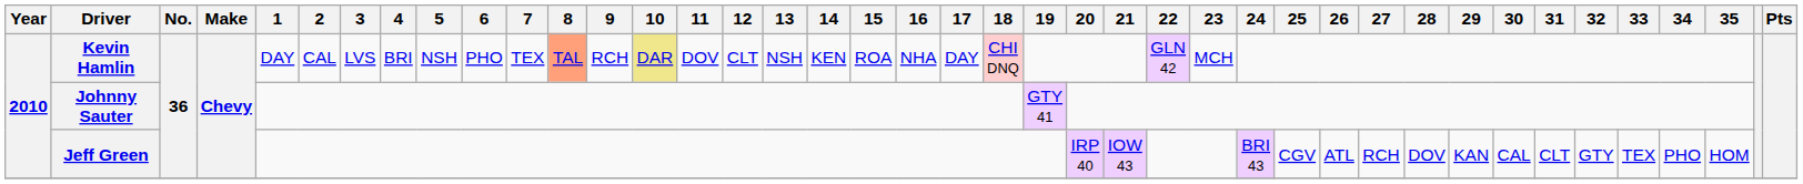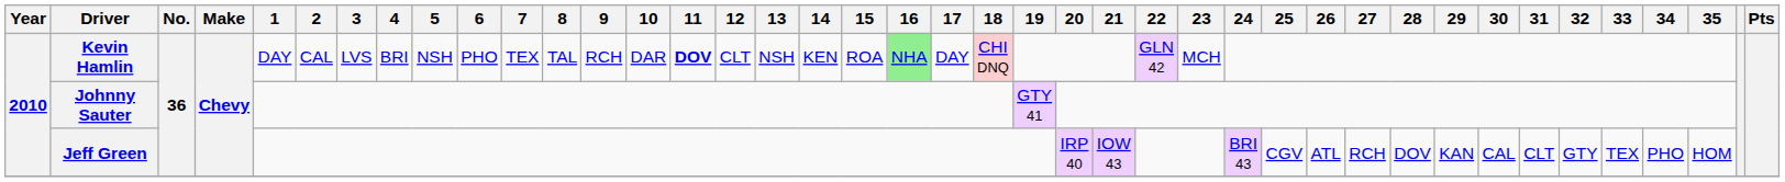Kevin Hamlin | 8: lightsalmon background -> no background
Kevin Hamlin | 10: khaki background -> no background
Kevin Hamlin | 11: normal -> bold
Kevin Hamlin | 16: no background -> lightgreen background
